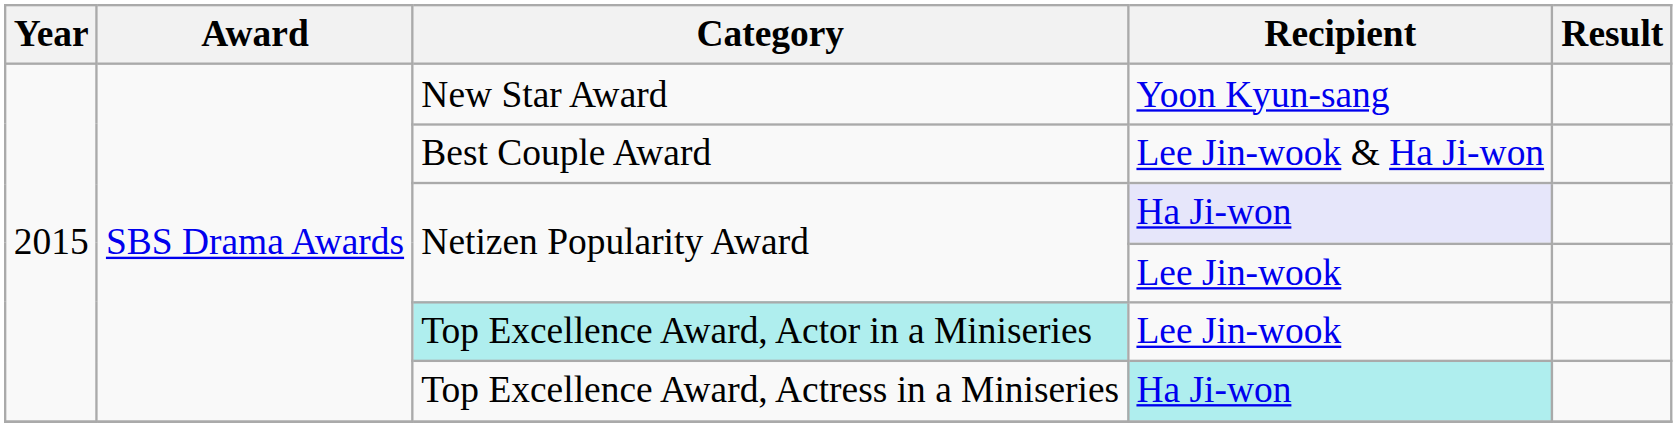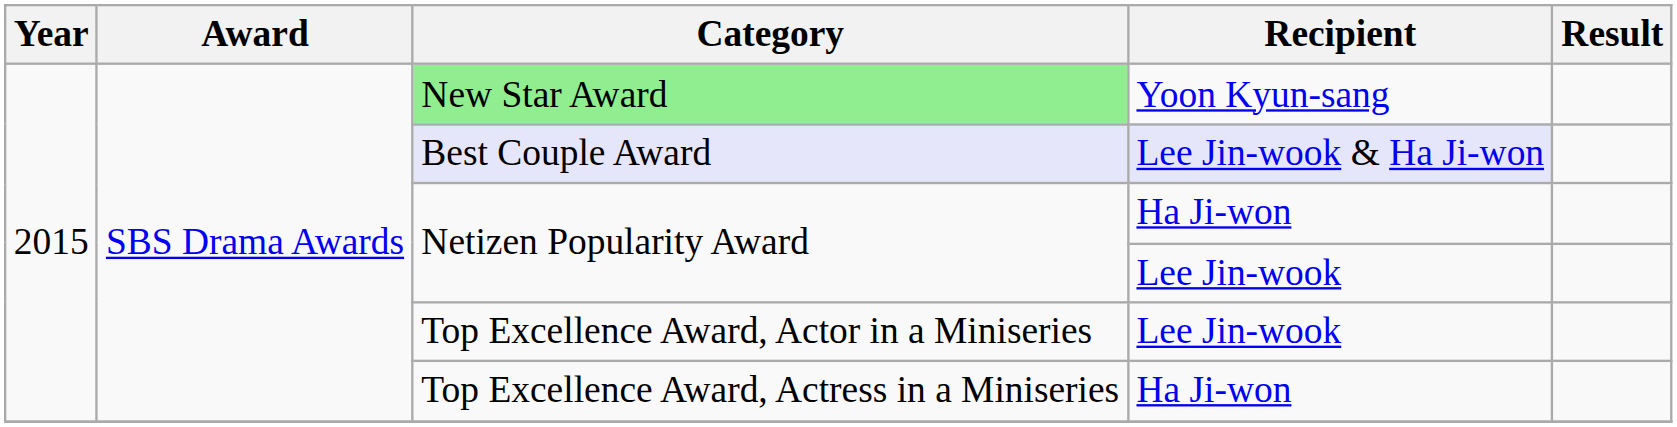New Star Award | Category: no background -> lightgreen background
Best Couple Award | Category: no background -> lavender background
Best Couple Award | Recipient: no background -> lavender background
Netizen Popularity Award / Ha Ji-won | Recipient: lavender background -> no background
Top Excellence Award, Actor in a Miniseries | Category: paleturquoise background -> no background
Top Excellence Award, Actress in a Miniseries | Recipient: paleturquoise background -> no background
